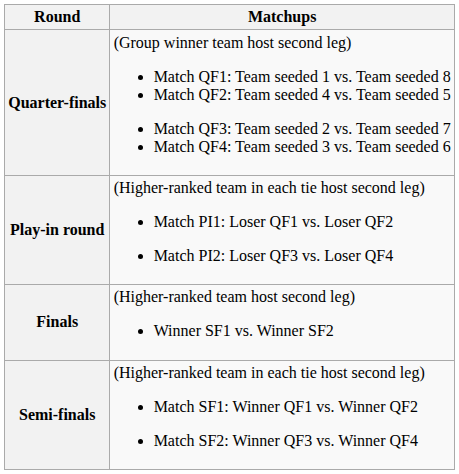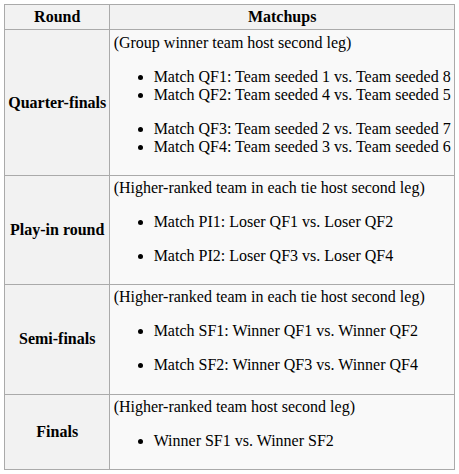rows swapped: Semi-finals <-> Finals
